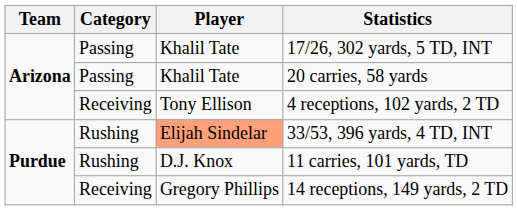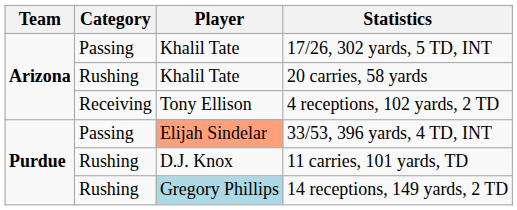20 carries, 58 yards | Category: Passing -> Rushing
33/53, 396 yards, 4 TD, INT | Category: Rushing -> Passing
14 receptions, 149 yards, 2 TD | Category: Receiving -> Rushing
14 receptions, 149 yards, 2 TD | Player: no background -> lightblue background
